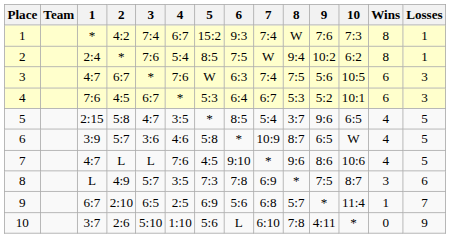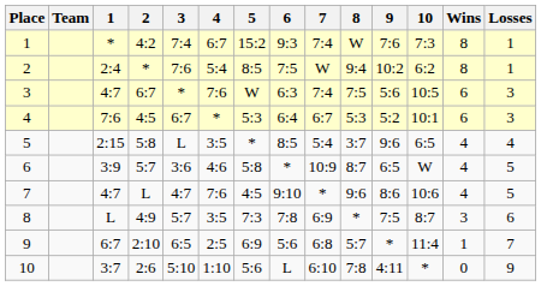row 6 | 3: 4:7 -> L
row 6 | Losses: 5 -> 4
row 8 | 3: L -> 4:7
